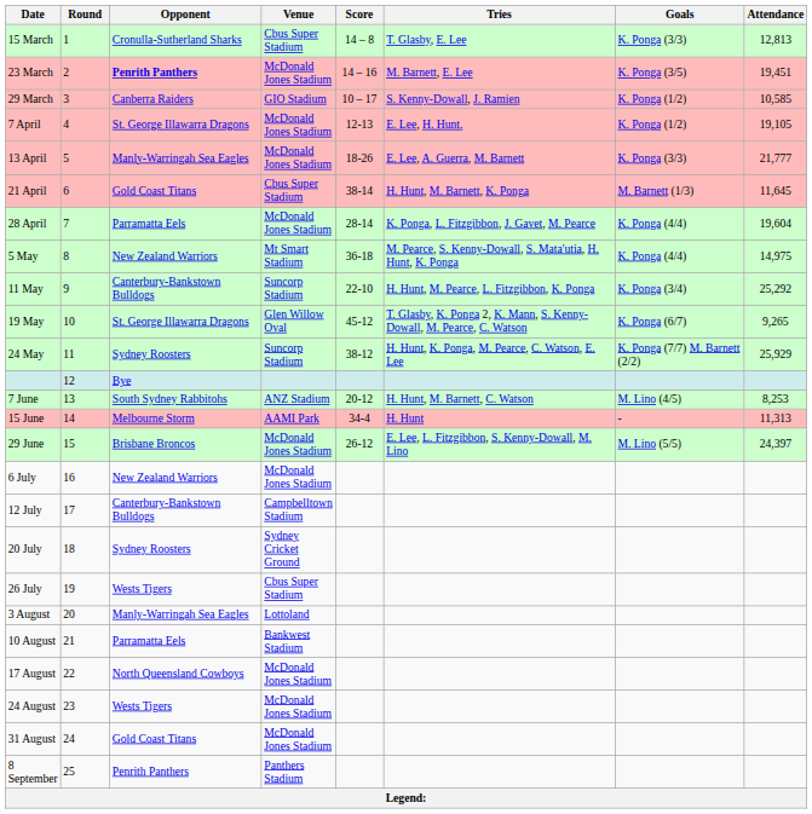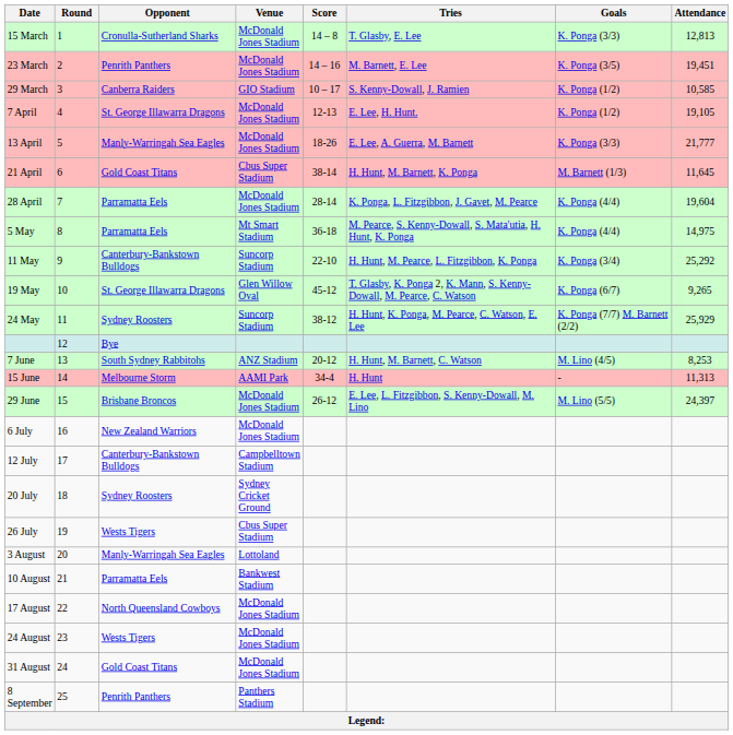15 March | Venue: Cbus Super Stadium -> McDonald Jones Stadium
23 March | Opponent: bold -> normal
5 May | Opponent: New Zealand Warriors -> Parramatta Eels
